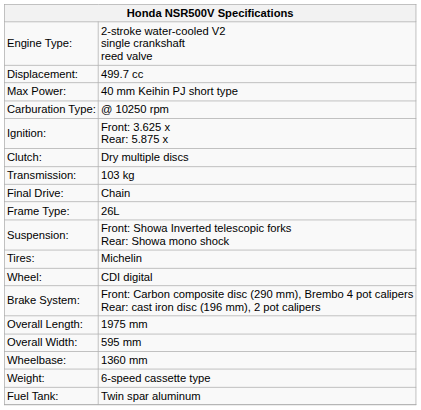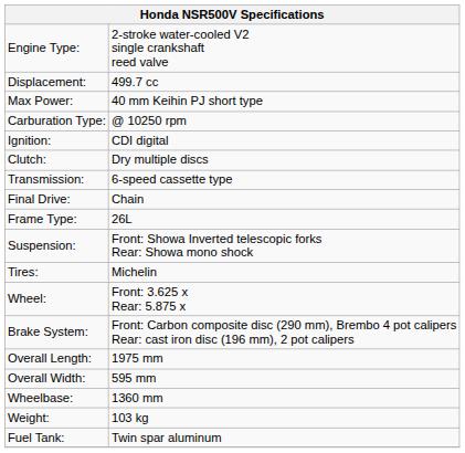Ignition: | column 2: Front: 3.625 x Rear: 5.875 x -> CDI digital
Transmission: | column 2: 103 kg -> 6-speed cassette type
Wheel: | column 2: CDI digital -> Front: 3.625 x Rear: 5.875 x
Weight: | column 2: 6-speed cassette type -> 103 kg
